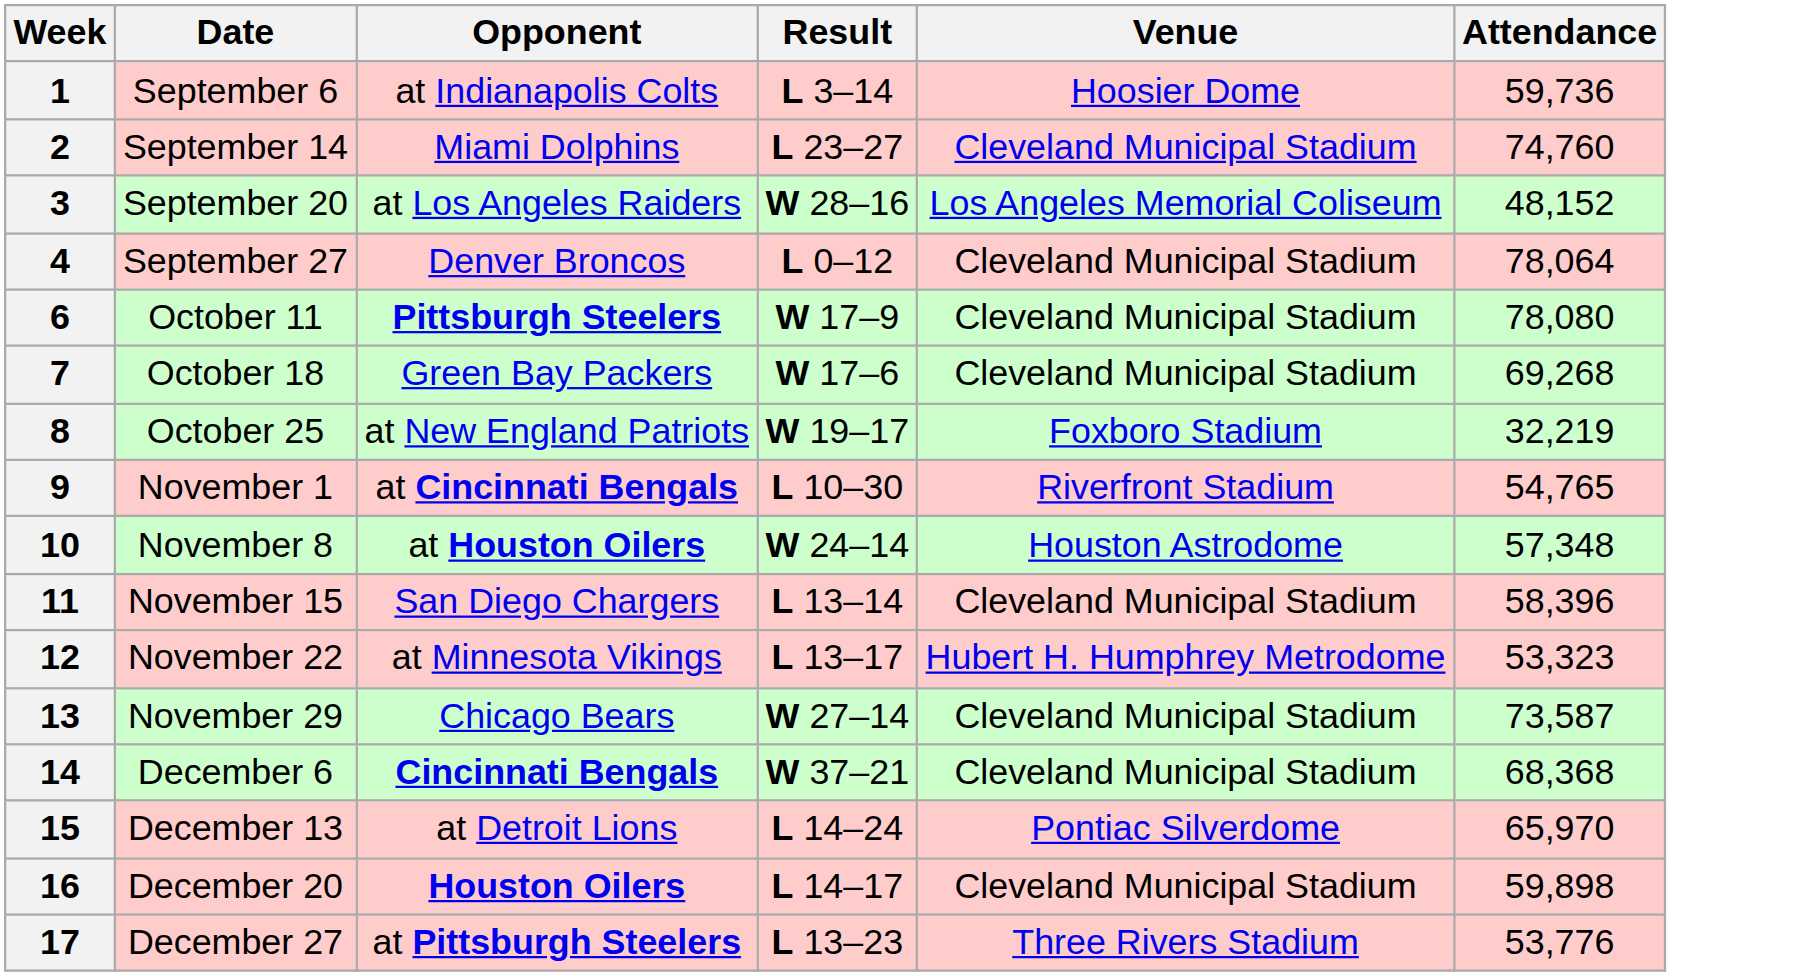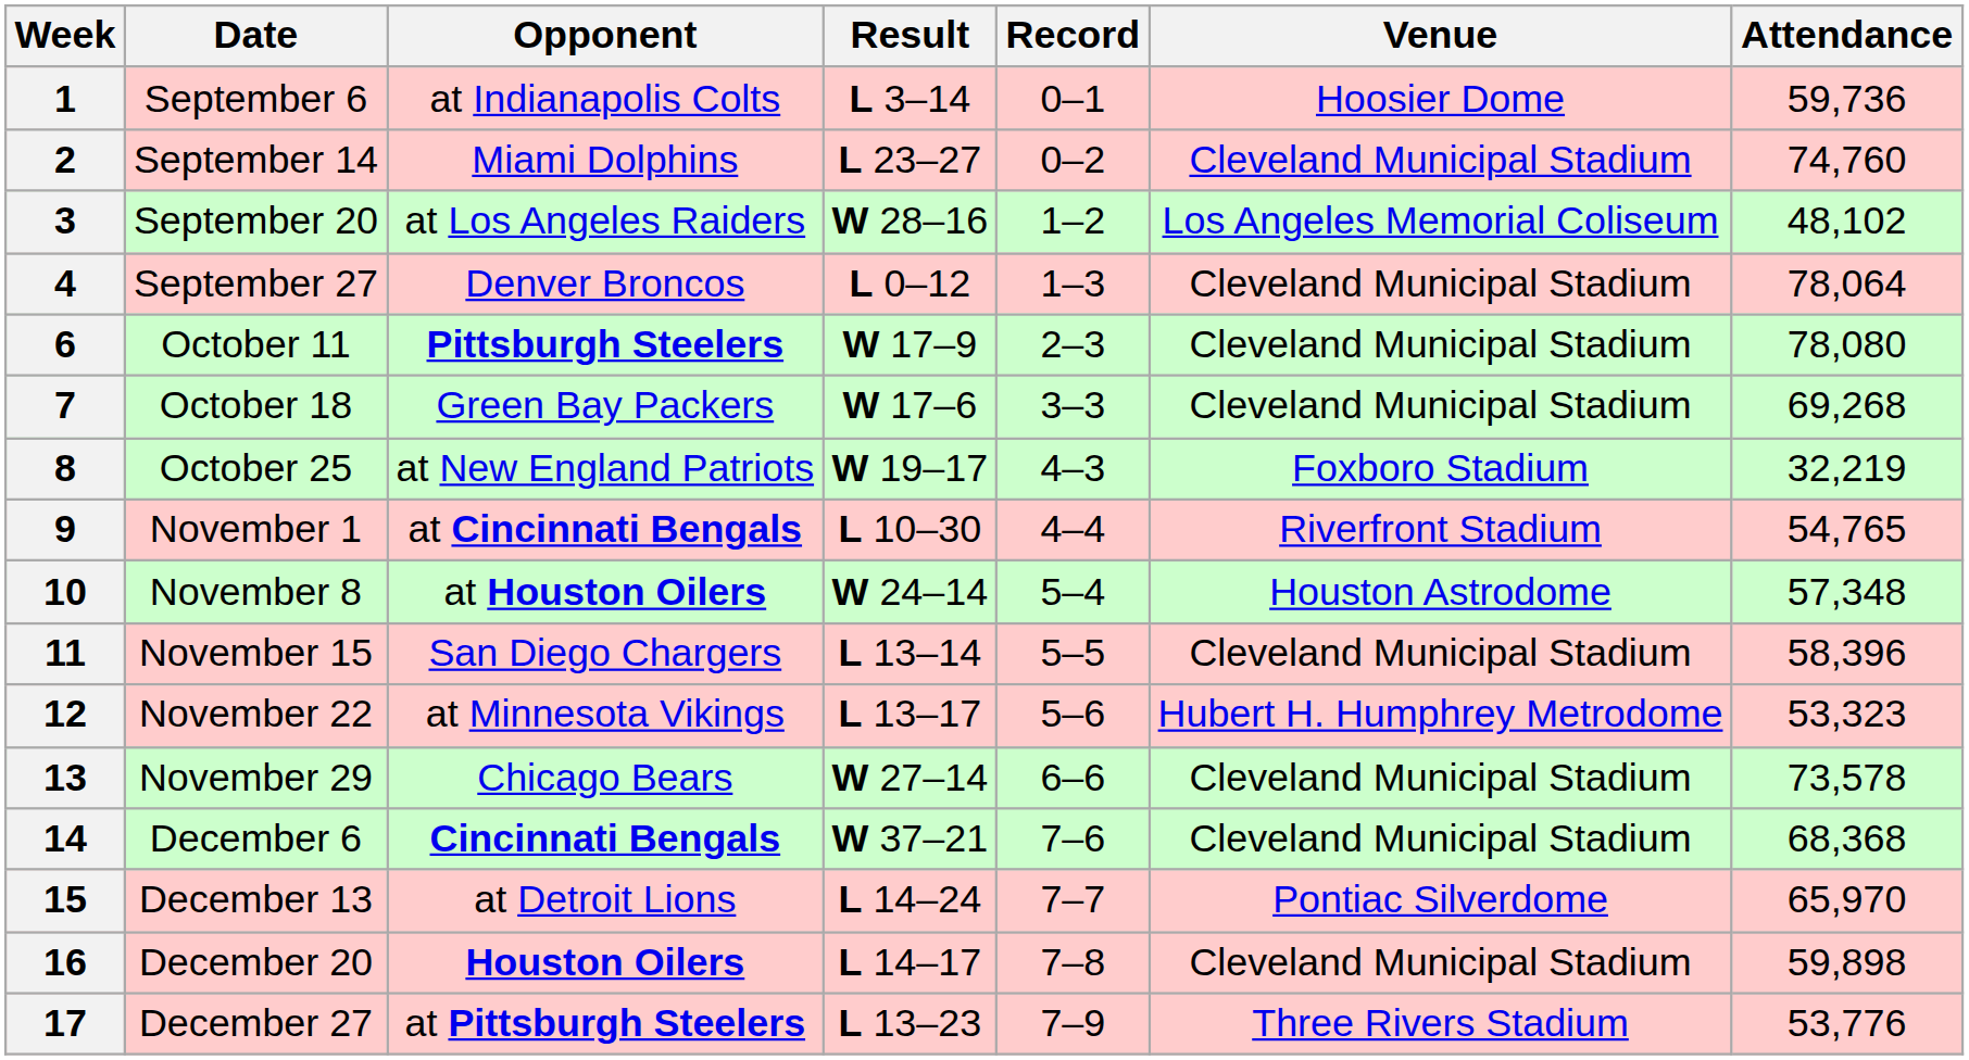+ column: Record | 0–1 | 0–2 | 1–2 | 1–3 | 2–3 | 3–3 | 4–3 | 4–4 | 5–4 | 5–5 | 5–6 | 6–6 | 7–6 | 7–7 | 7–8 | 7–9
3 | Attendance: 48,152 -> 48,102
13 | Attendance: 73,587 -> 73,578
